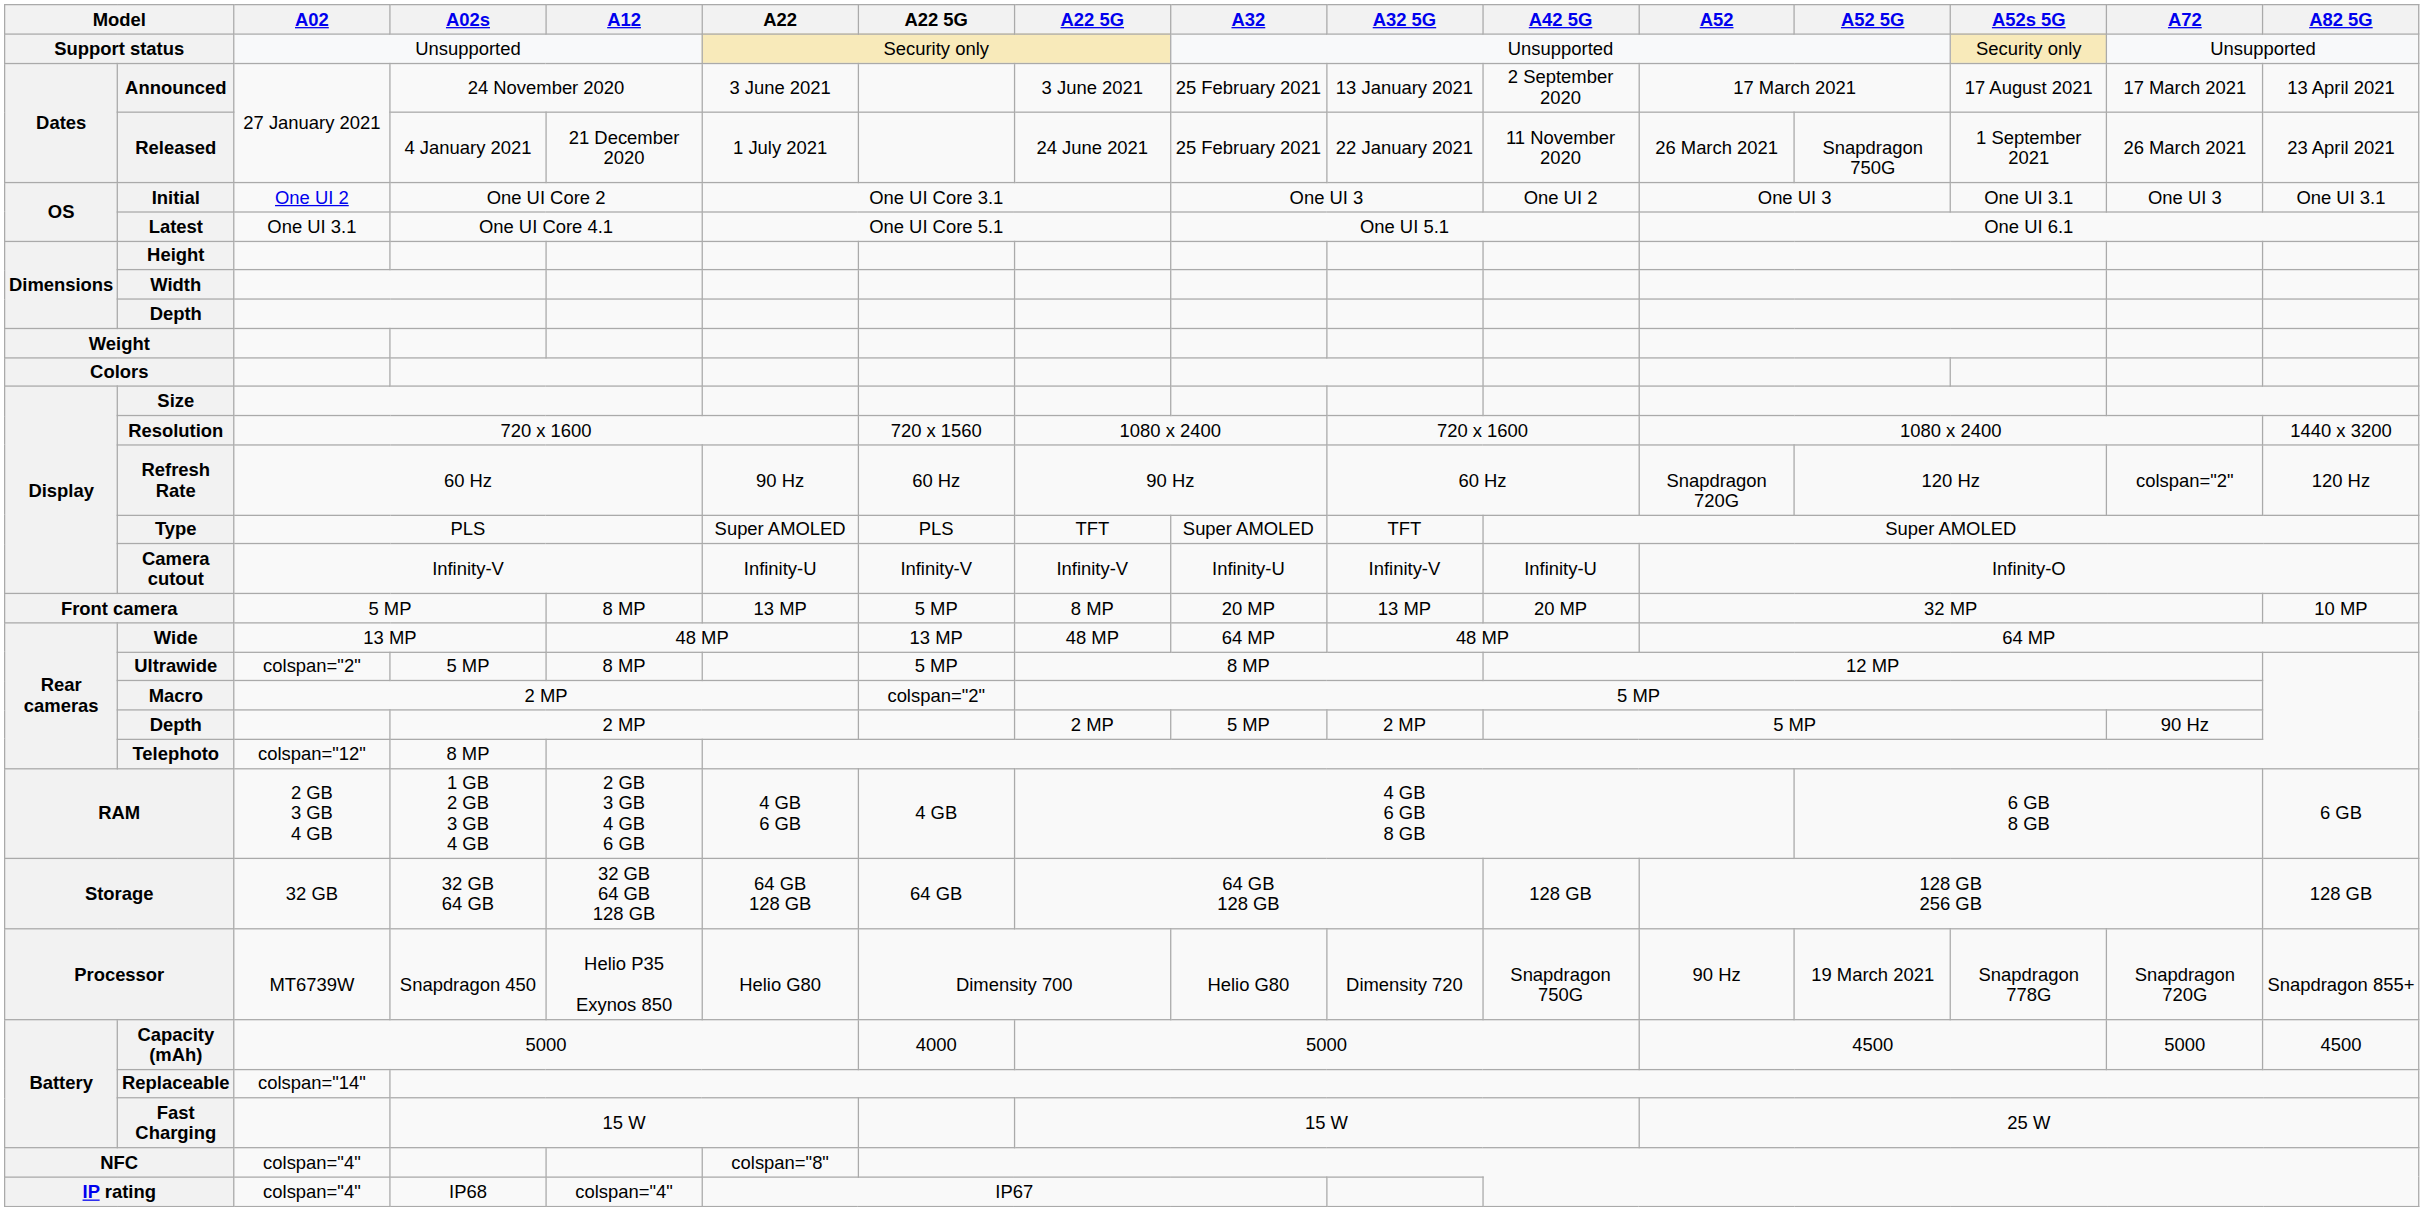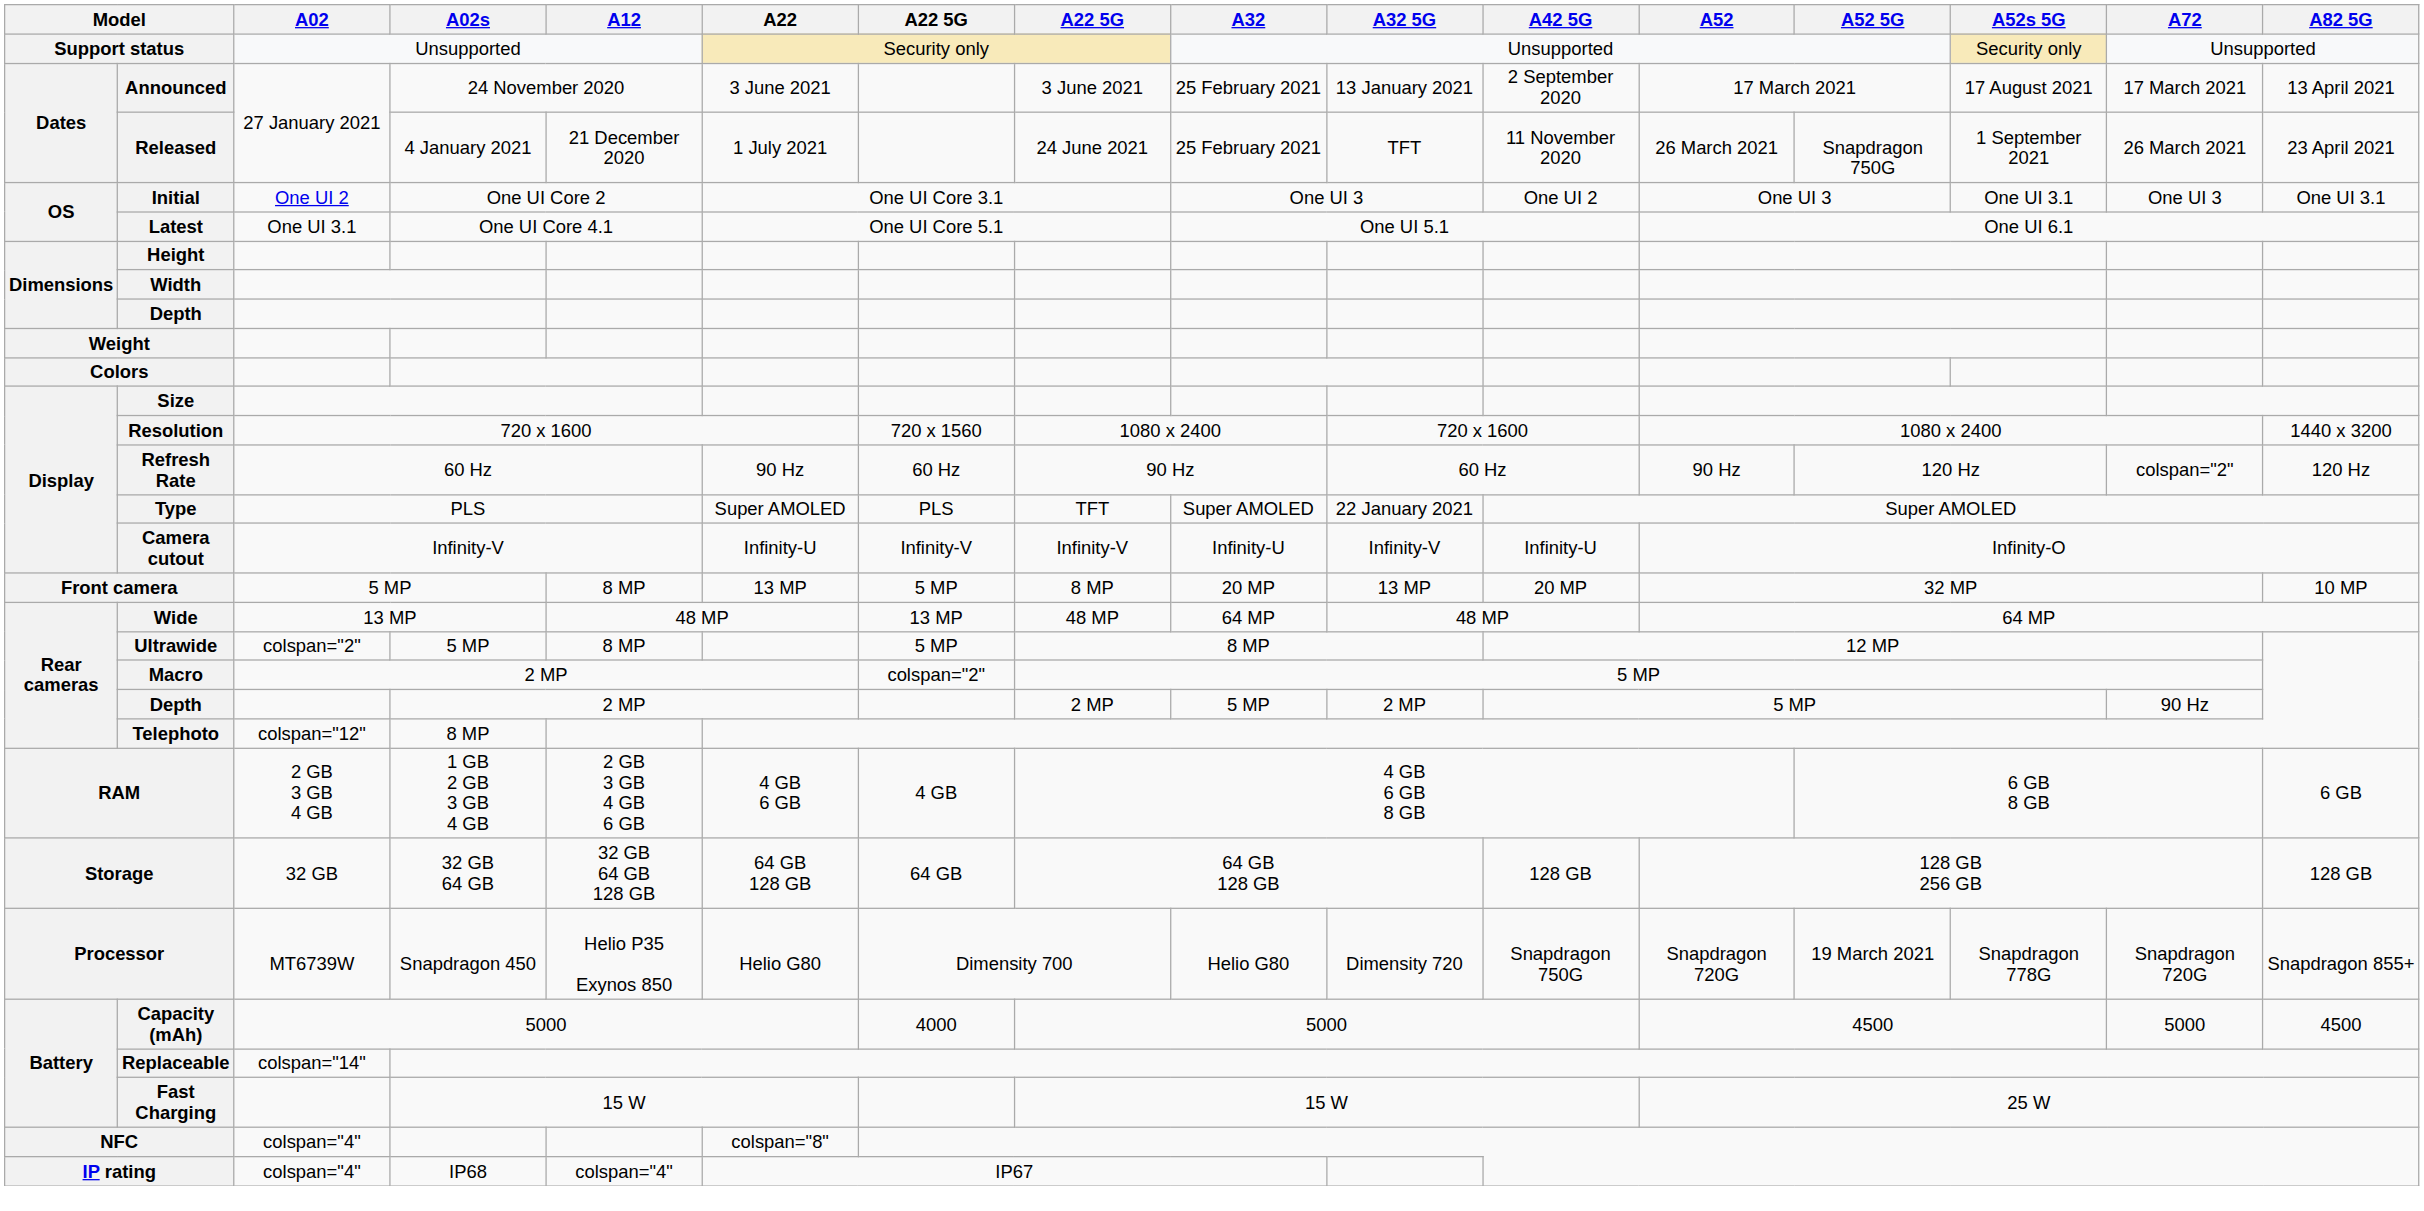Released | A32 5G: 22 January 2021 -> TFT
Refresh Rate | A52: Snapdragon 720G -> 90 Hz
Type | A32 5G: TFT -> 22 January 2021
Processor | A52: 90 Hz -> Snapdragon 720G
